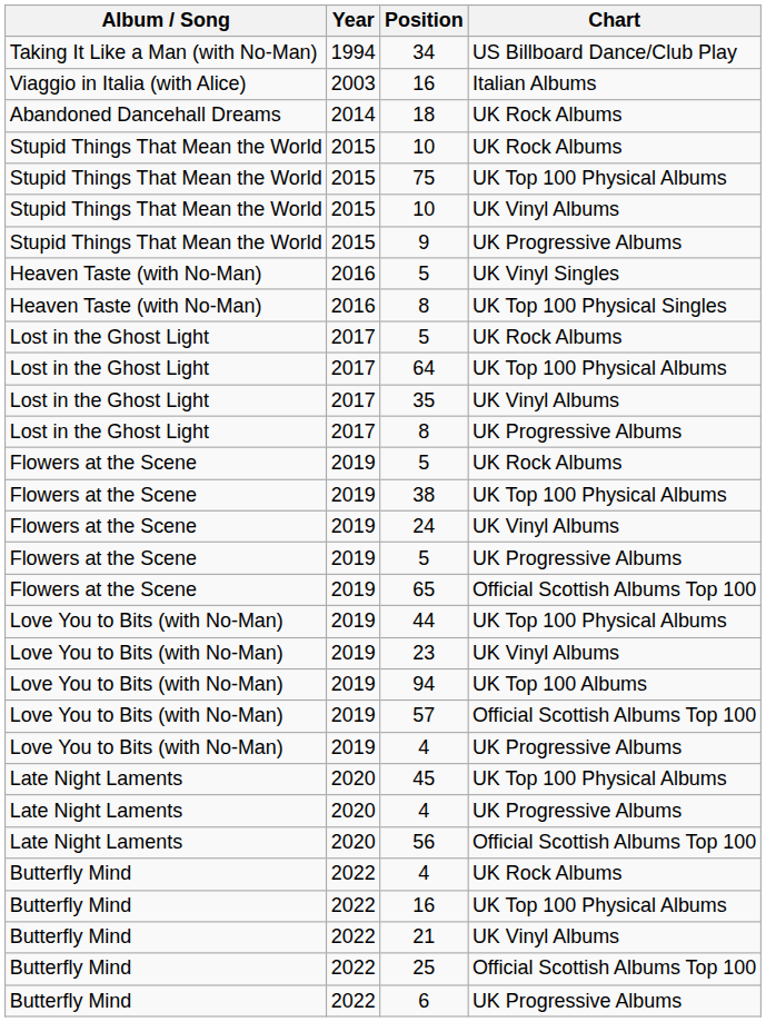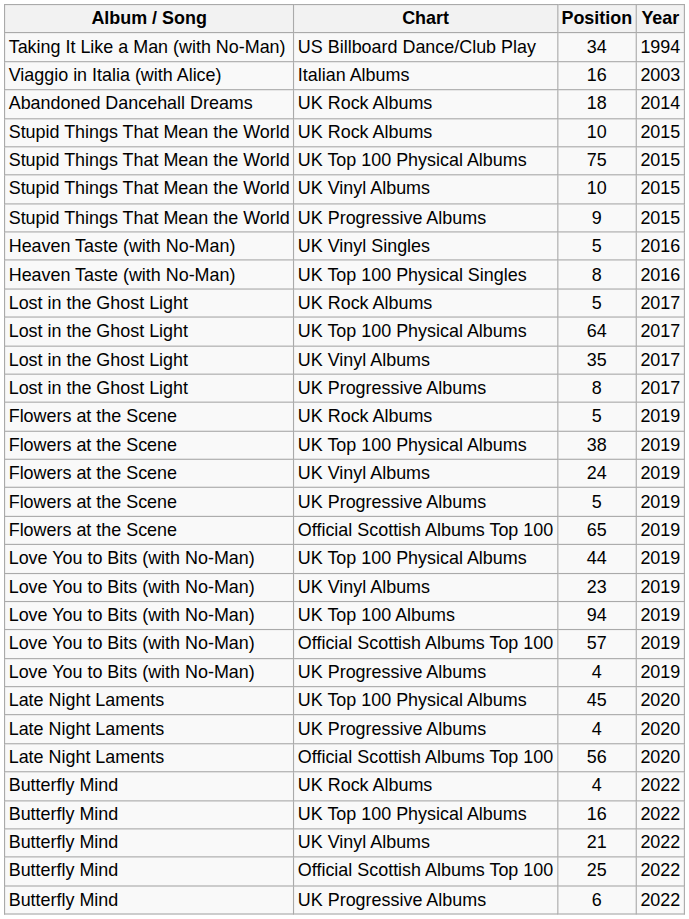columns swapped: Chart <-> Year
